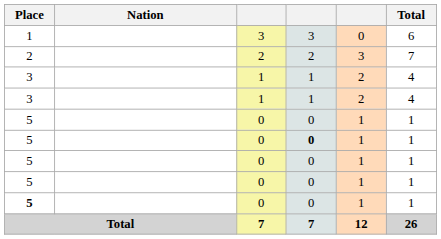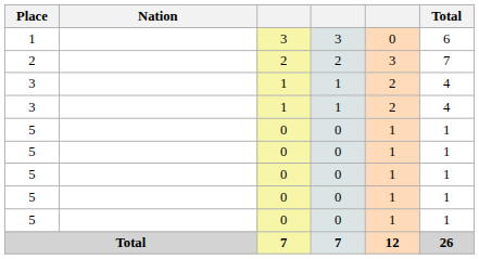row 7 | column 4: bold -> normal
row 10 | Place: bold -> normal
